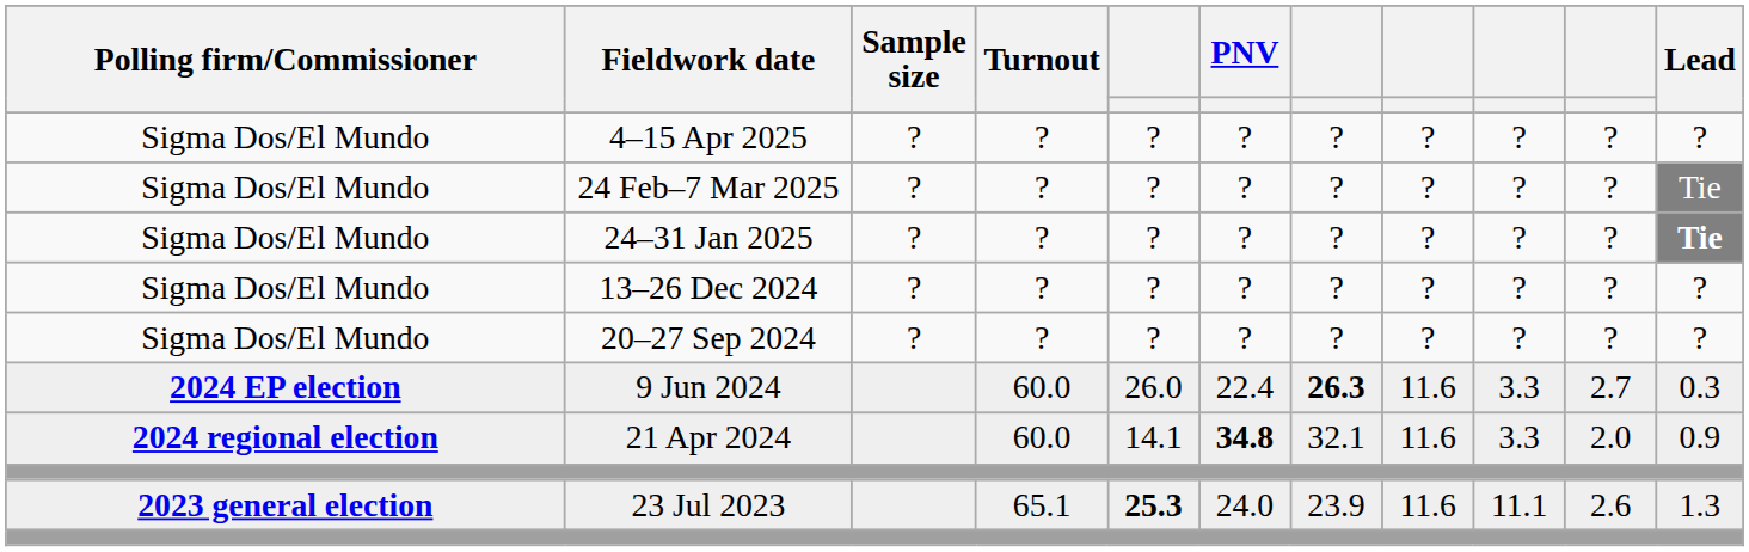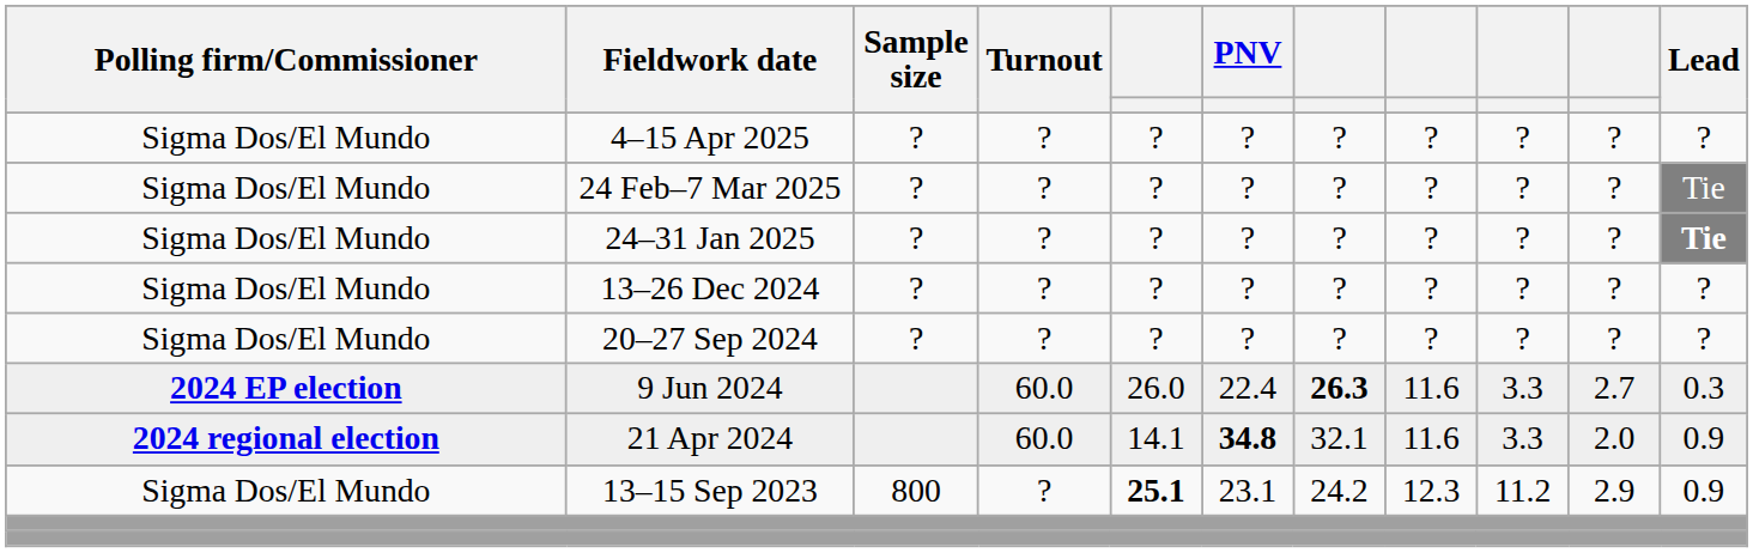+ row: Sigma Dos/El Mundo | 13–15 Sep 2023 | 800 | ? | 25.1 | 23.1 | 24.2 | 12.3 | 11.2 | 2.9 | 0.9
- row: 2023 general election | 23 Jul 2023 | 65.1 | 25.3 | 24.0 | 23.9 | 11.6 | 11.1 | 2.6 | 1.3
